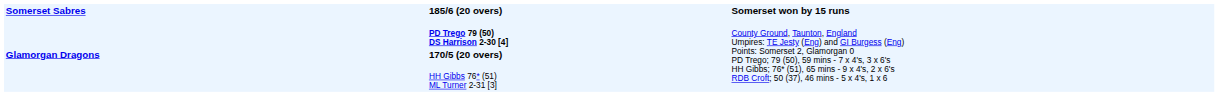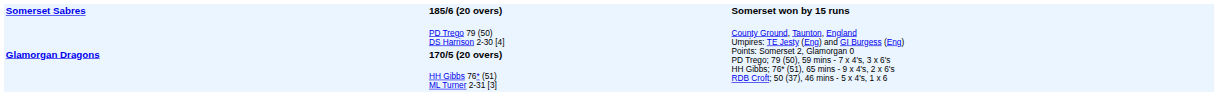PD Trego 79 (50) DS Harrison 2-30 [4] | 185/6 (20 overs): bold -> normal
